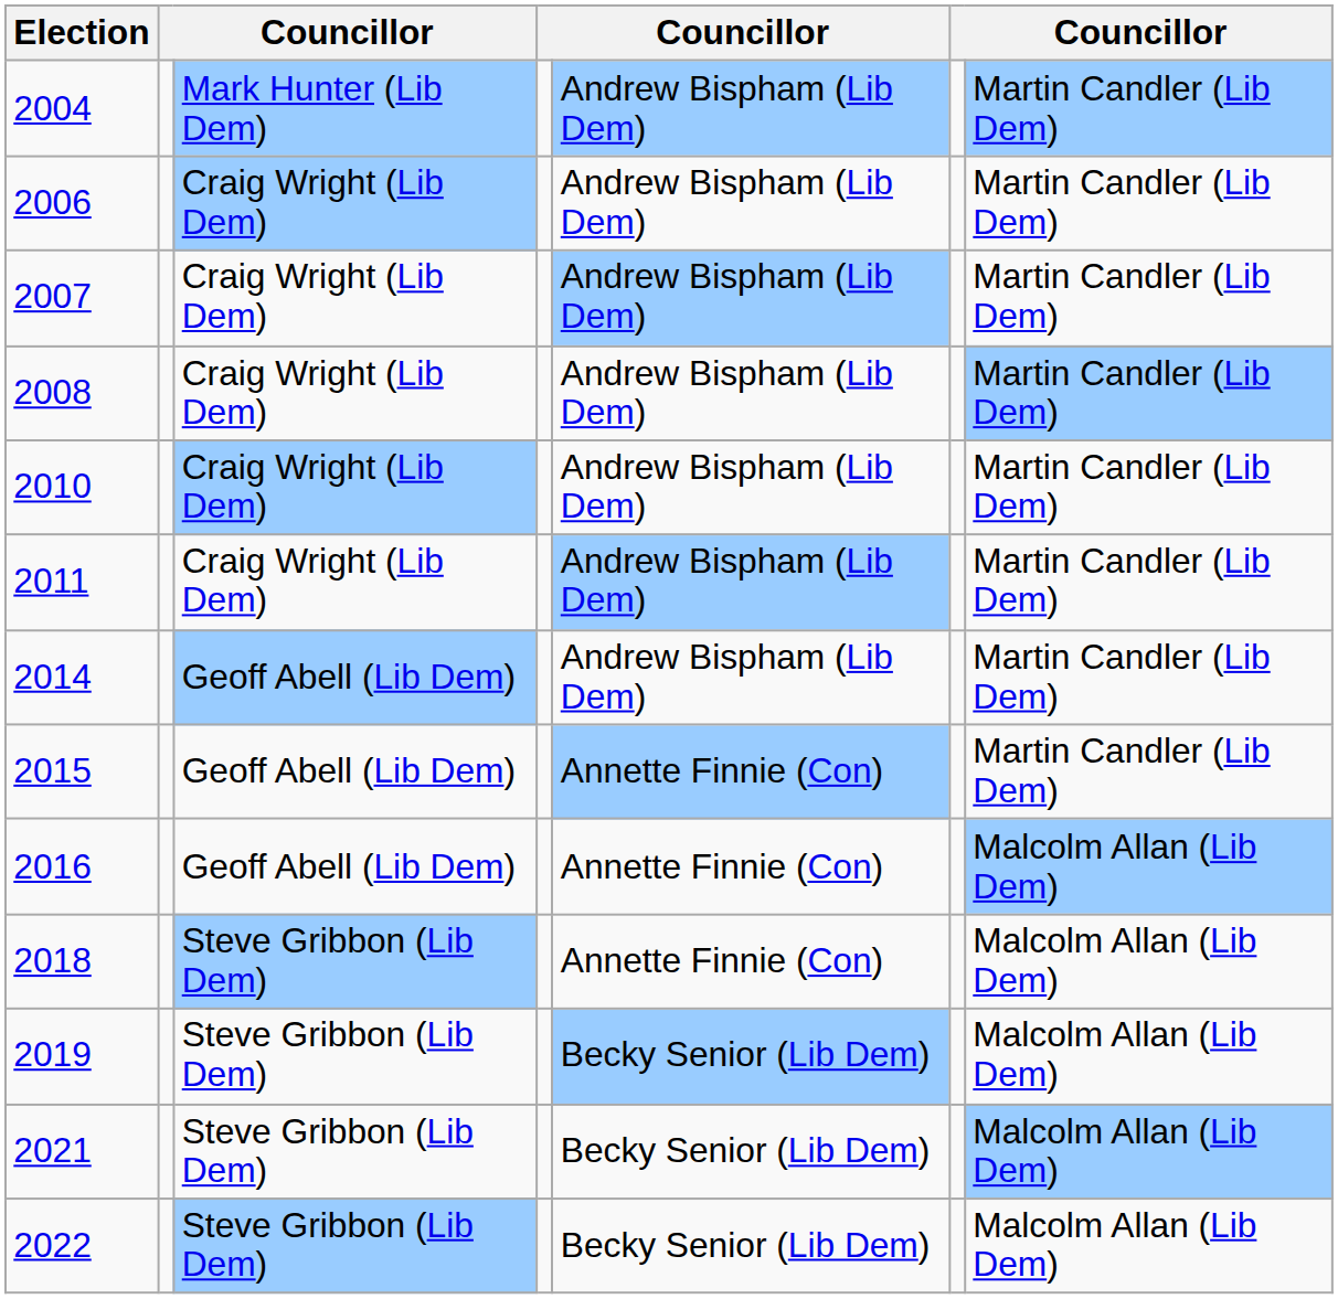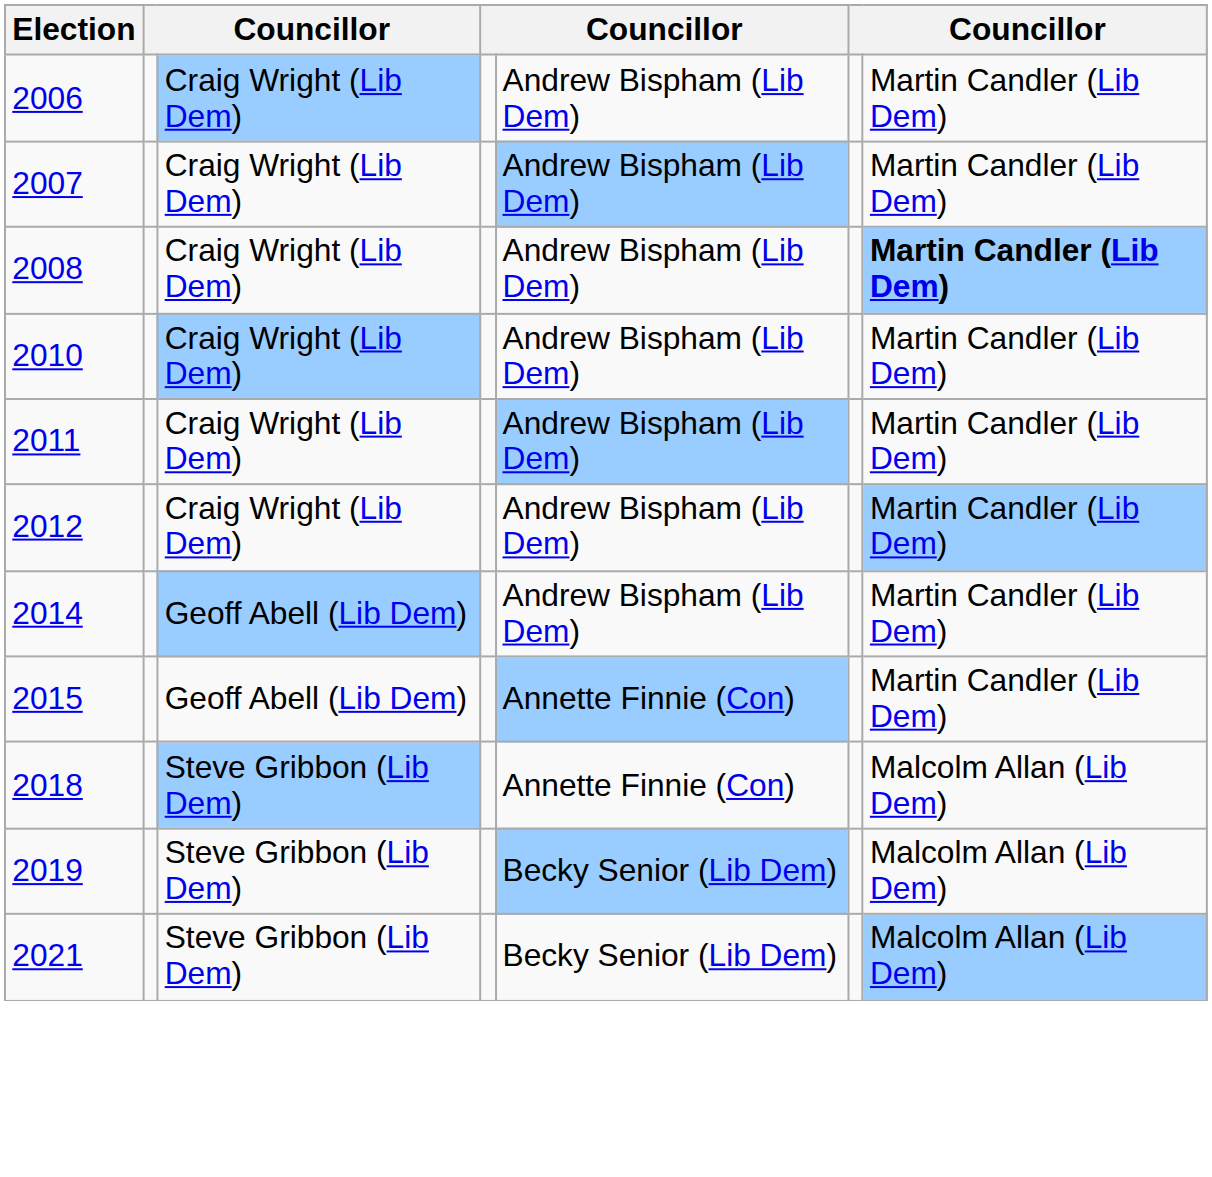- row: 2004 | Mark Hunter (Lib Dem) | Andrew Bispham (Lib Dem) | Martin Candler (Lib Dem)
2008 | column 7: normal -> bold
+ row: 2012 | Craig Wright (Lib Dem) | Andrew Bispham (Lib Dem) | Martin Candler (Lib Dem)
- row: 2016 | Geoff Abell (Lib Dem) | Annette Finnie (Con) | Malcolm Allan (Lib Dem)
- row: 2022 | Steve Gribbon (Lib Dem) | Becky Senior (Lib Dem) | Malcolm Allan (Lib Dem)
